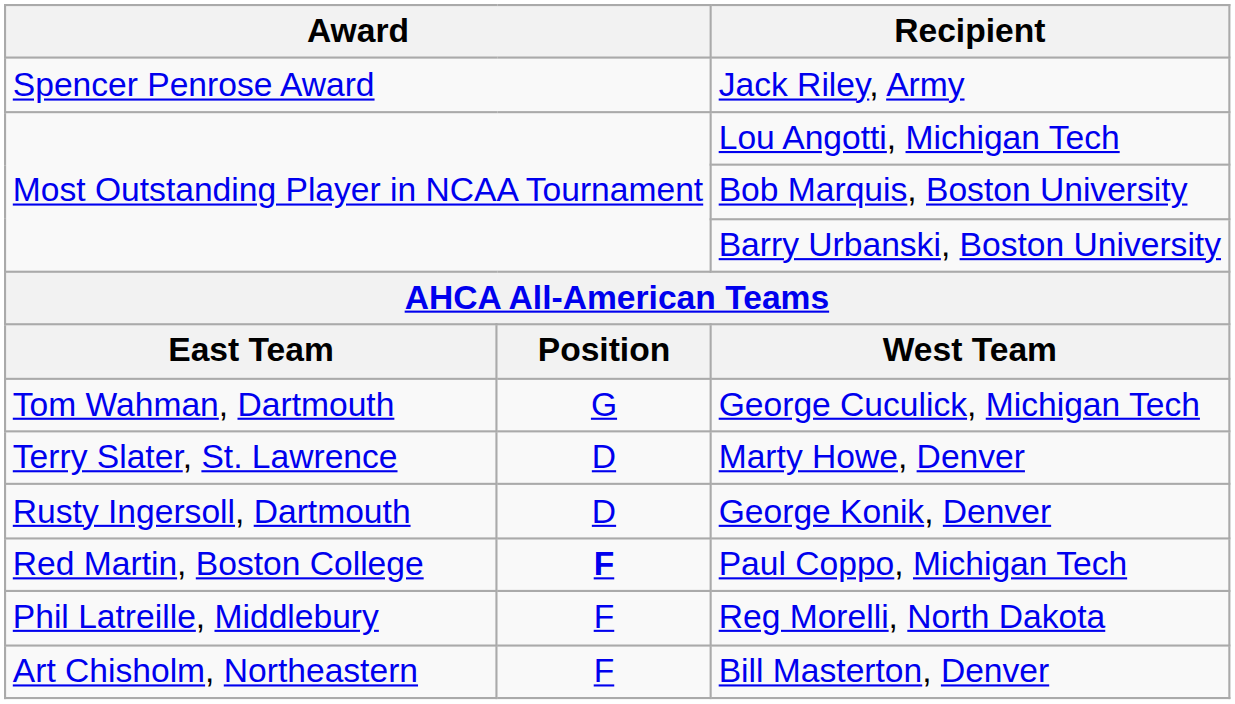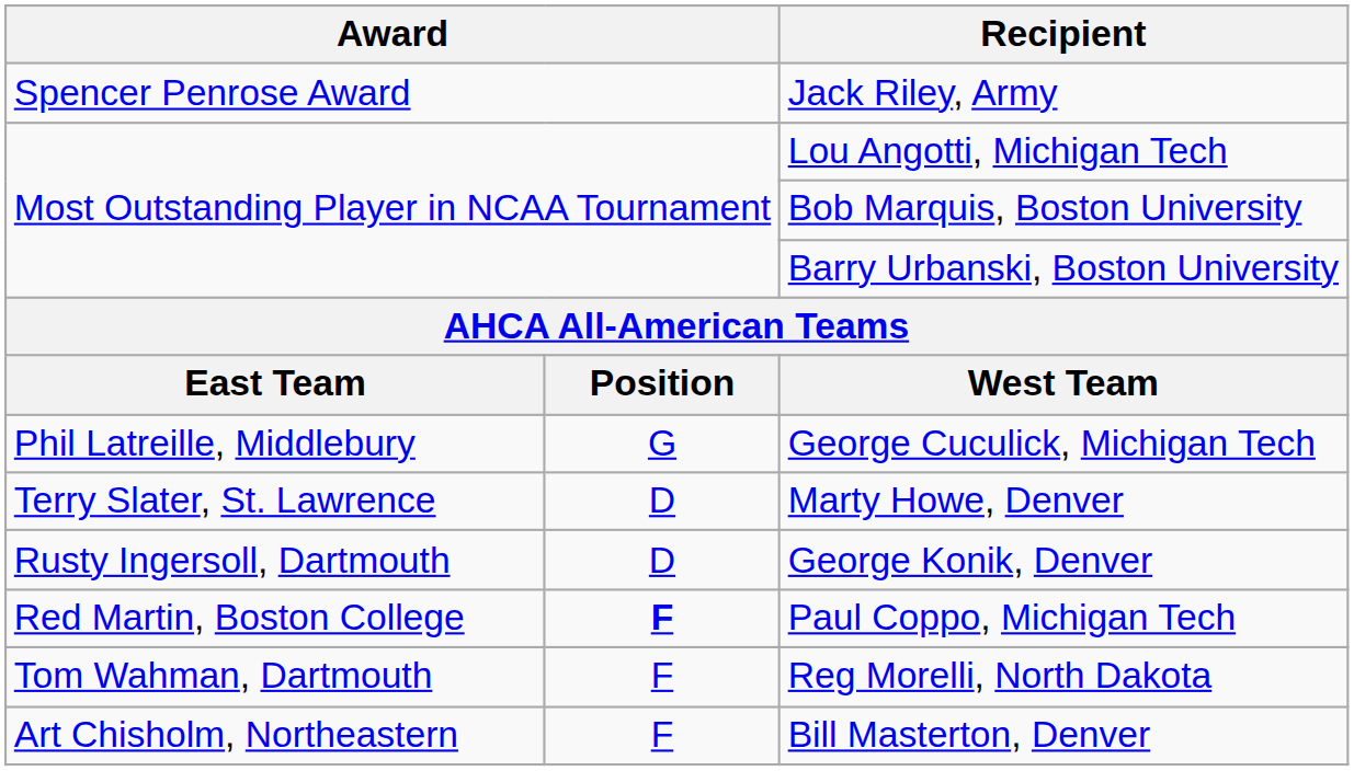George Cuculick, Michigan Tech | column 1: Tom Wahman, Dartmouth -> Phil Latreille, Middlebury
Reg Morelli, North Dakota | column 1: Phil Latreille, Middlebury -> Tom Wahman, Dartmouth
